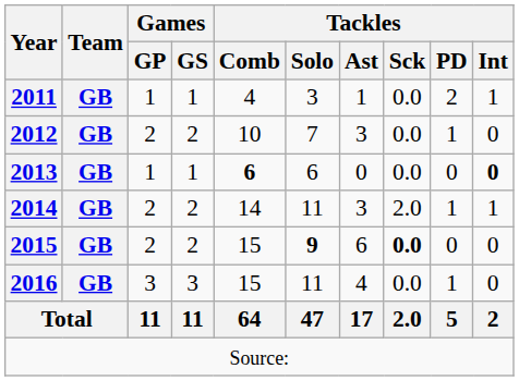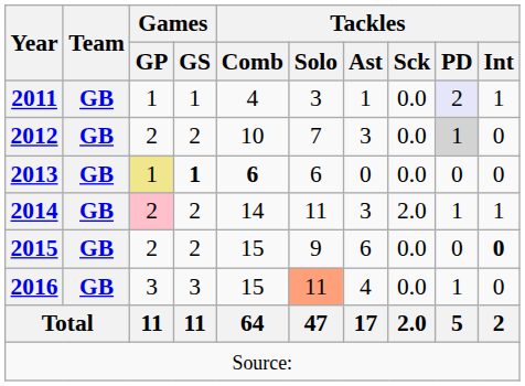2011 | Tackles / PD: no background -> lavender background
2012 | Tackles / PD: no background -> lightgrey background
2013 | Games / GP: no background -> khaki background
2013 | Games / GS: normal -> bold
2013 | Tackles / Int: bold -> normal
2014 | Games / GP: no background -> pink background
2015 | Tackles / Solo: bold -> normal
2015 | Tackles / Sck: bold -> normal
2015 | Tackles / Int: normal -> bold
2016 | Tackles / Solo: no background -> lightsalmon background
